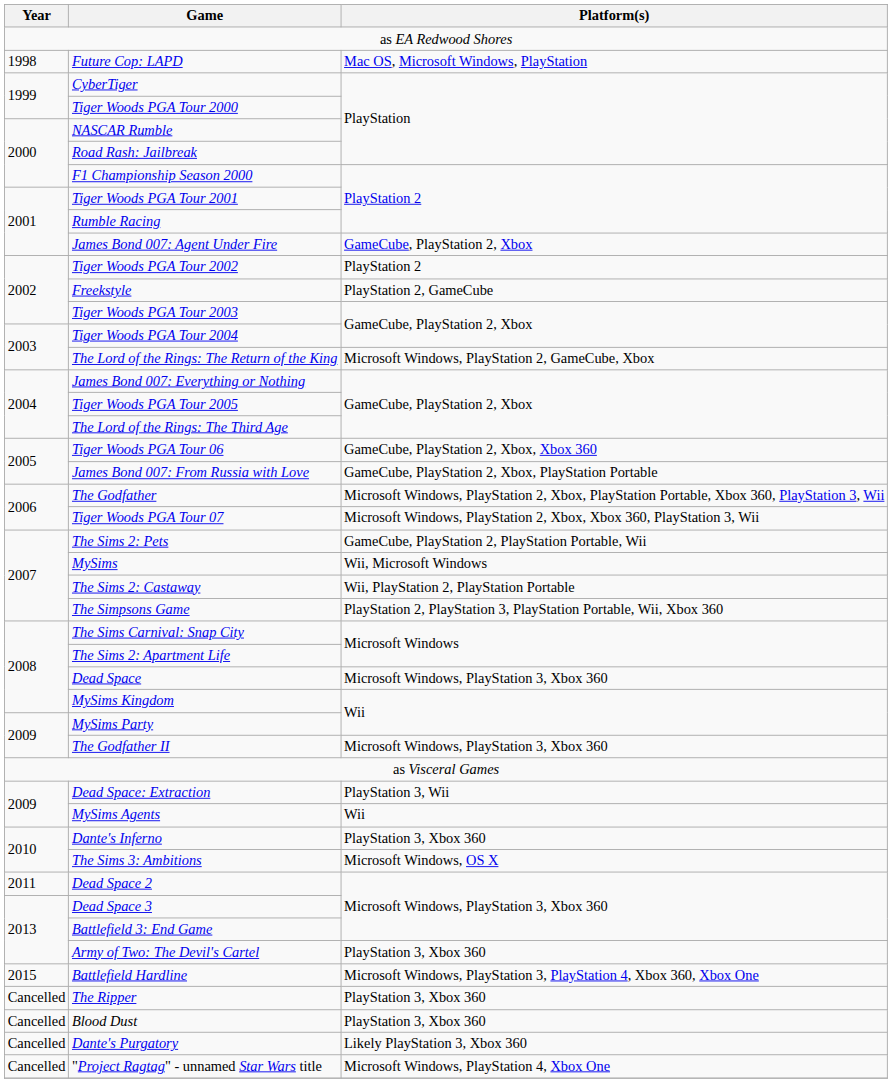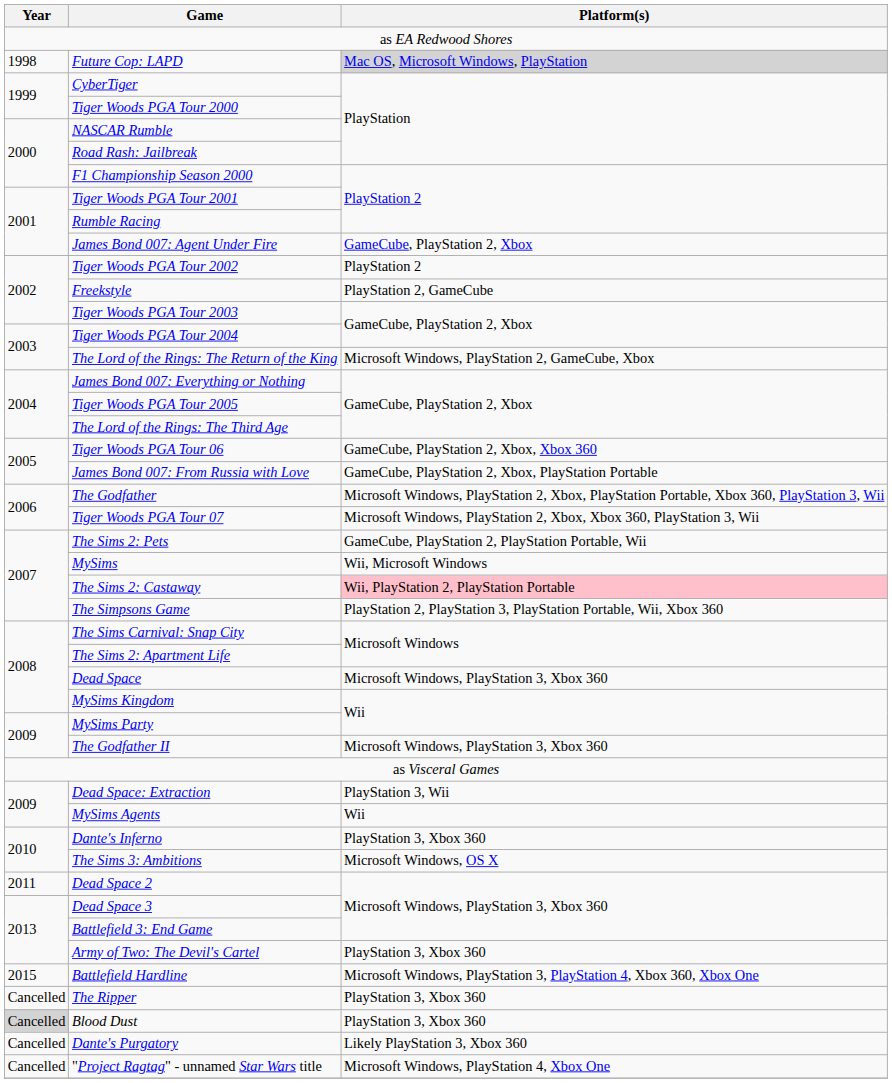Future Cop: LAPD | Platform(s): no background -> lightgrey background
The Sims 2: Castaway | Platform(s): no background -> pink background
Blood Dust | Year: no background -> lightgrey background
